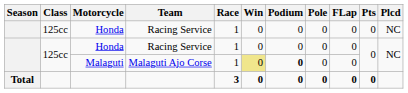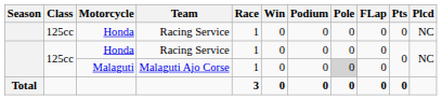Malaguti | Win: khaki background -> no background
Malaguti | Podium: bold -> normal
Malaguti | Pole: no background -> lightgrey background
